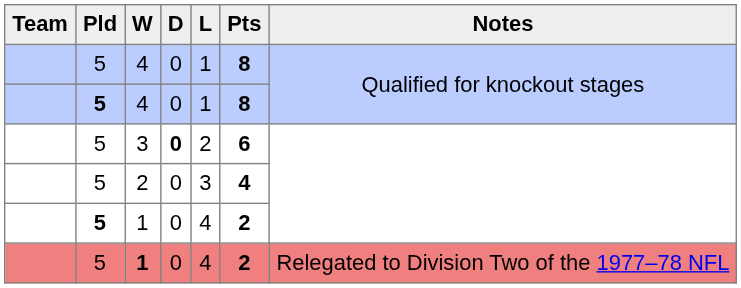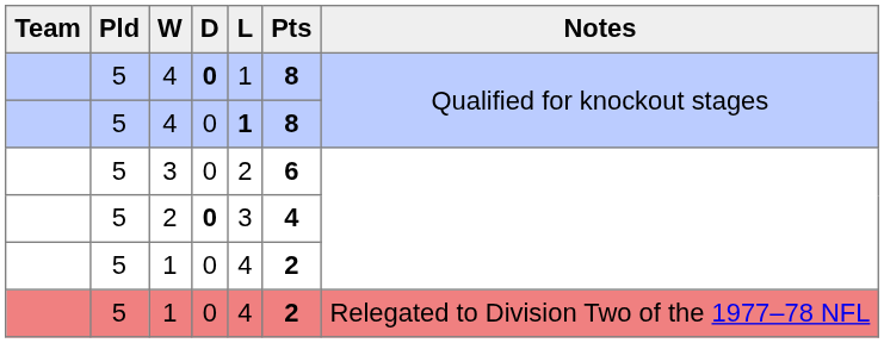row 2 | D: normal -> bold
row 3 | Pld: bold -> normal
row 3 | L: normal -> bold
row 4 | D: bold -> normal
row 5 | D: normal -> bold
row 6 | Pld: bold -> normal
row 7 | W: bold -> normal
